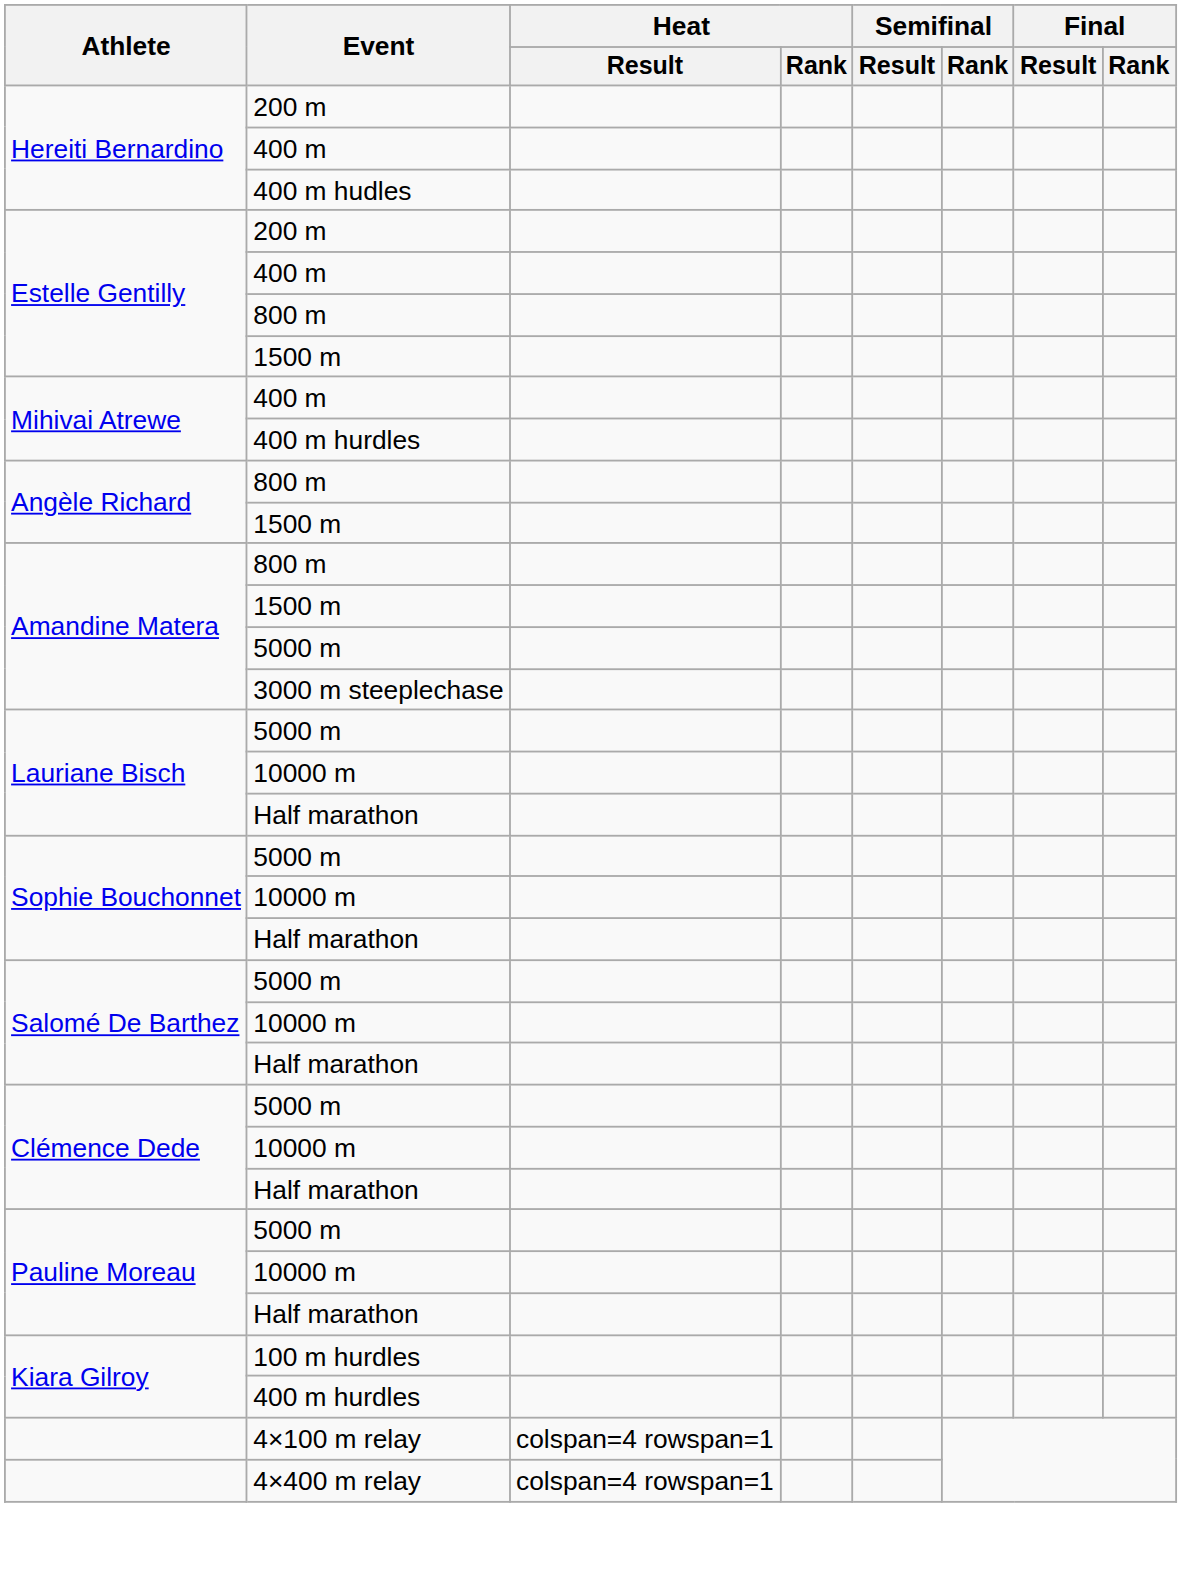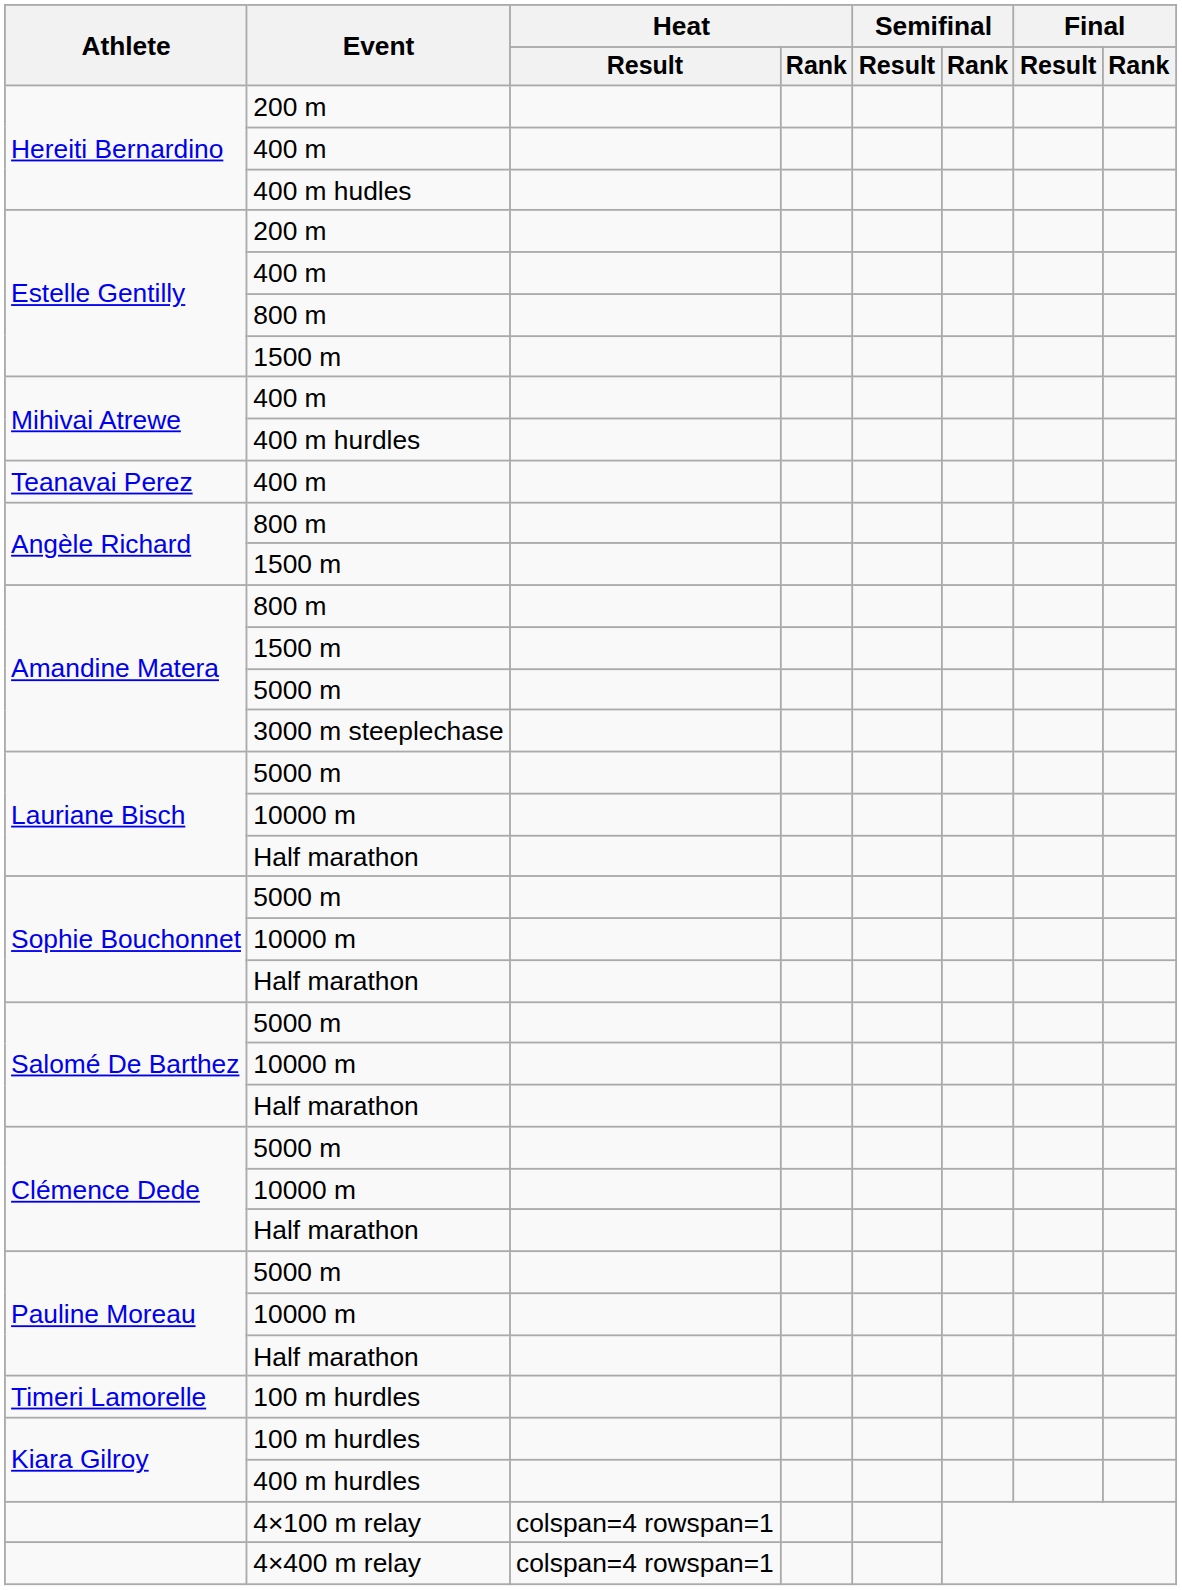+ row: Teanavai Perez | 400 m
+ row: Timeri Lamorelle | 100 m hurdles
